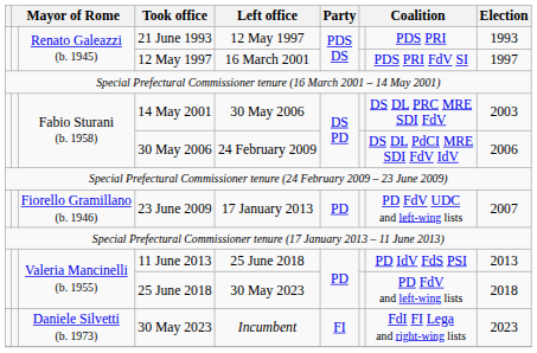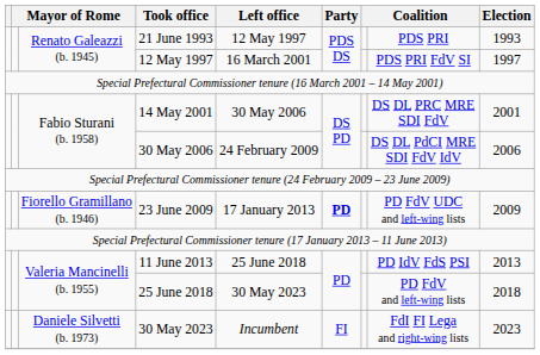14 May 2001 | Election: 2003 -> 2001
23 June 2009 | Party: normal -> bold
23 June 2009 | Election: 2007 -> 2009
